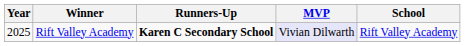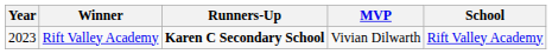row 2 | Year: 2025 -> 2023
row 2 | MVP: lavender background -> no background
